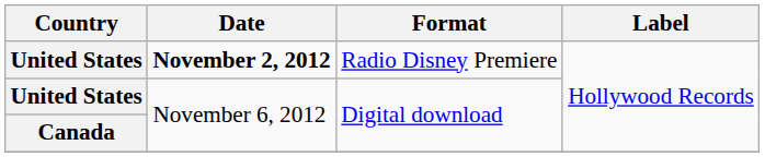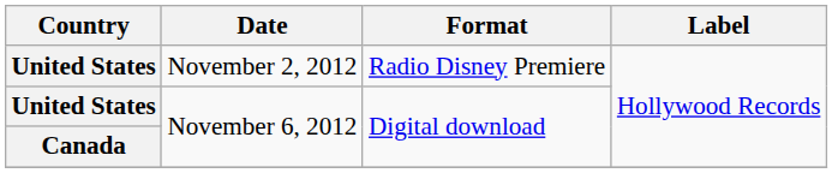November 2, 2012 | Date: bold -> normal
